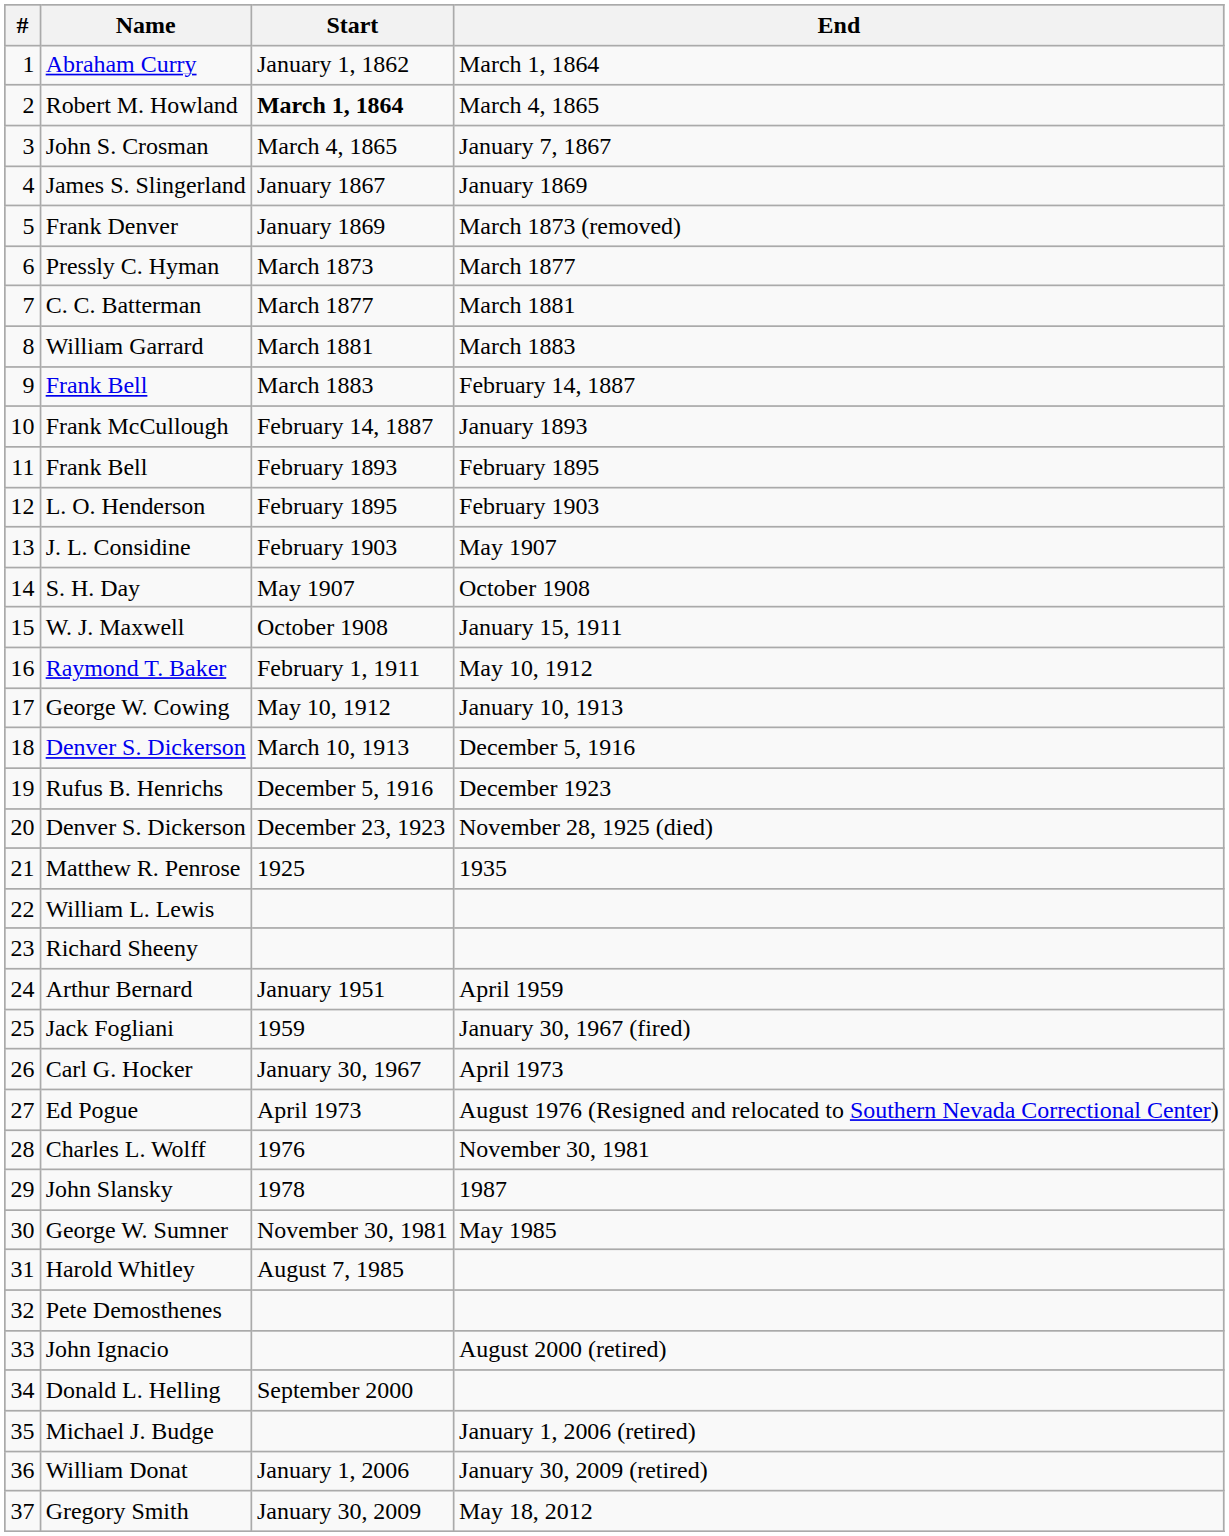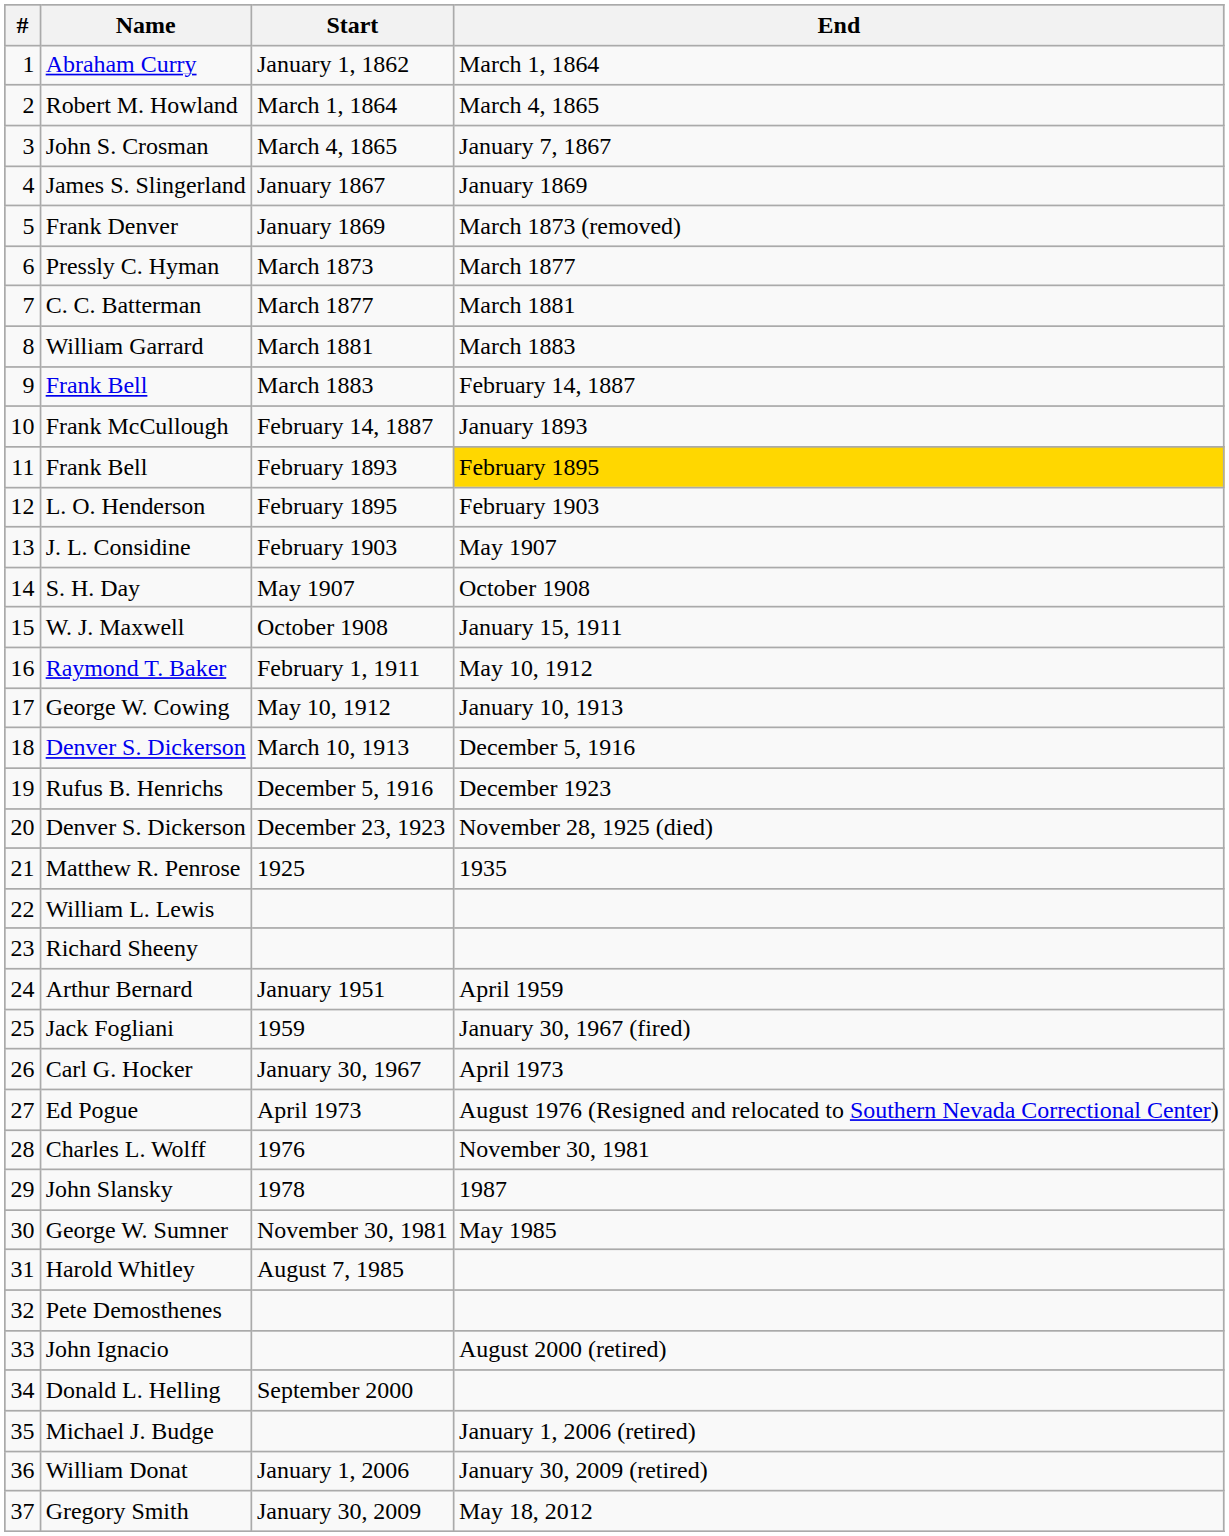Robert M. Howland | Start: bold -> normal
11 / Frank Bell | End: no background -> gold background
